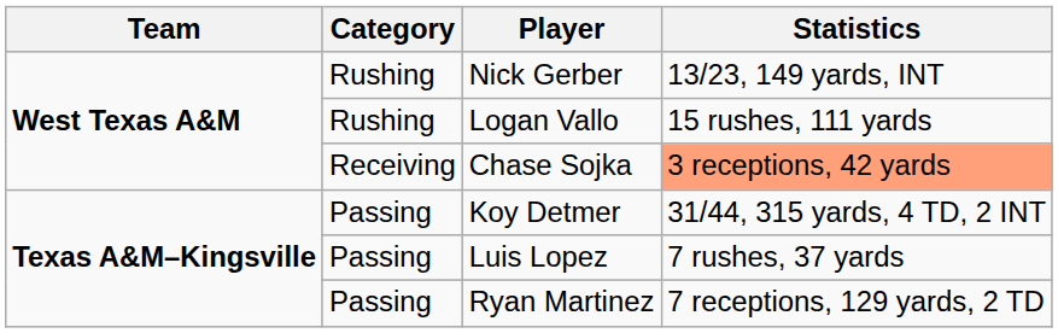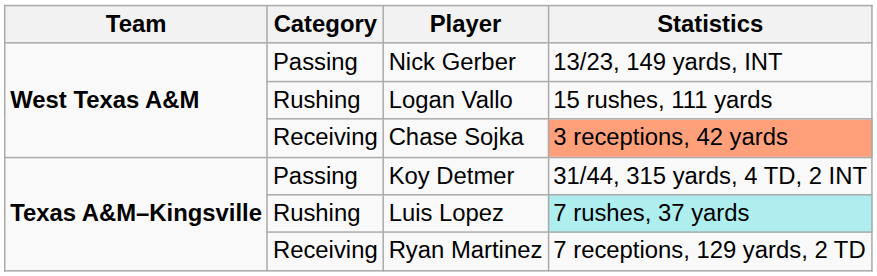Nick Gerber | Category: Rushing -> Passing
Luis Lopez | Category: Passing -> Rushing
Luis Lopez | Statistics: no background -> paleturquoise background
Ryan Martinez | Category: Passing -> Receiving
